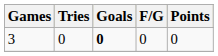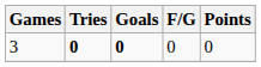3 | Tries: normal -> bold
